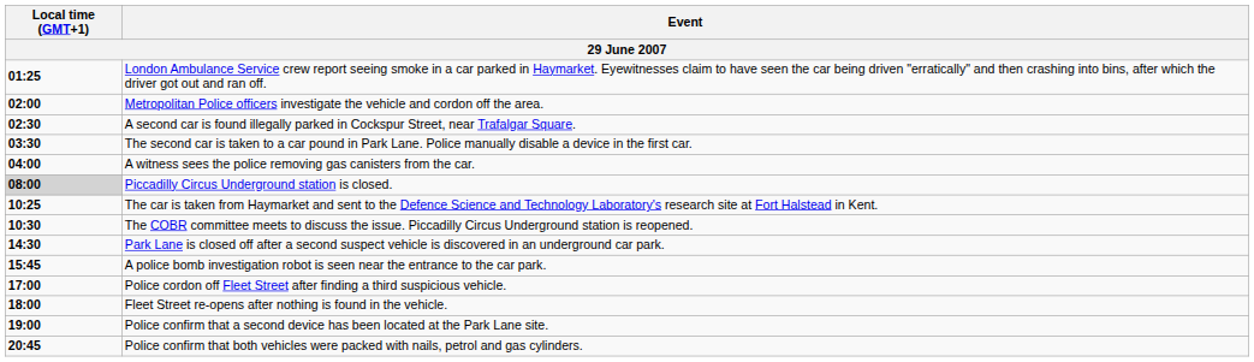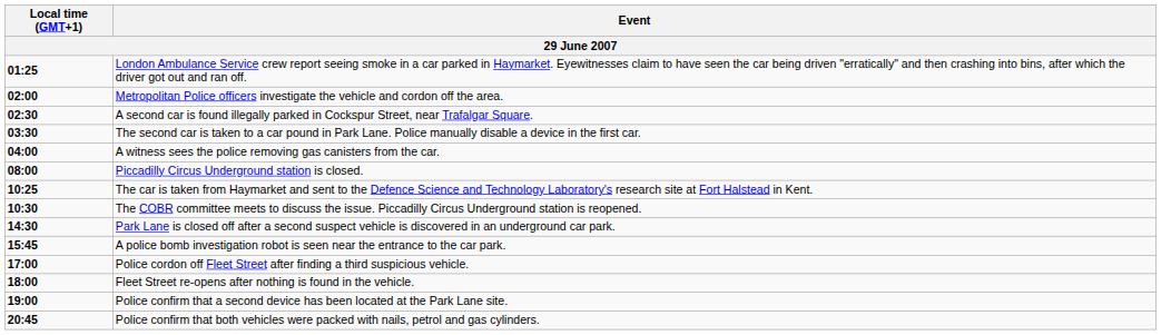Piccadilly Circus Underground station is closed. | Local time (GMT+1): lightgrey background -> no background
